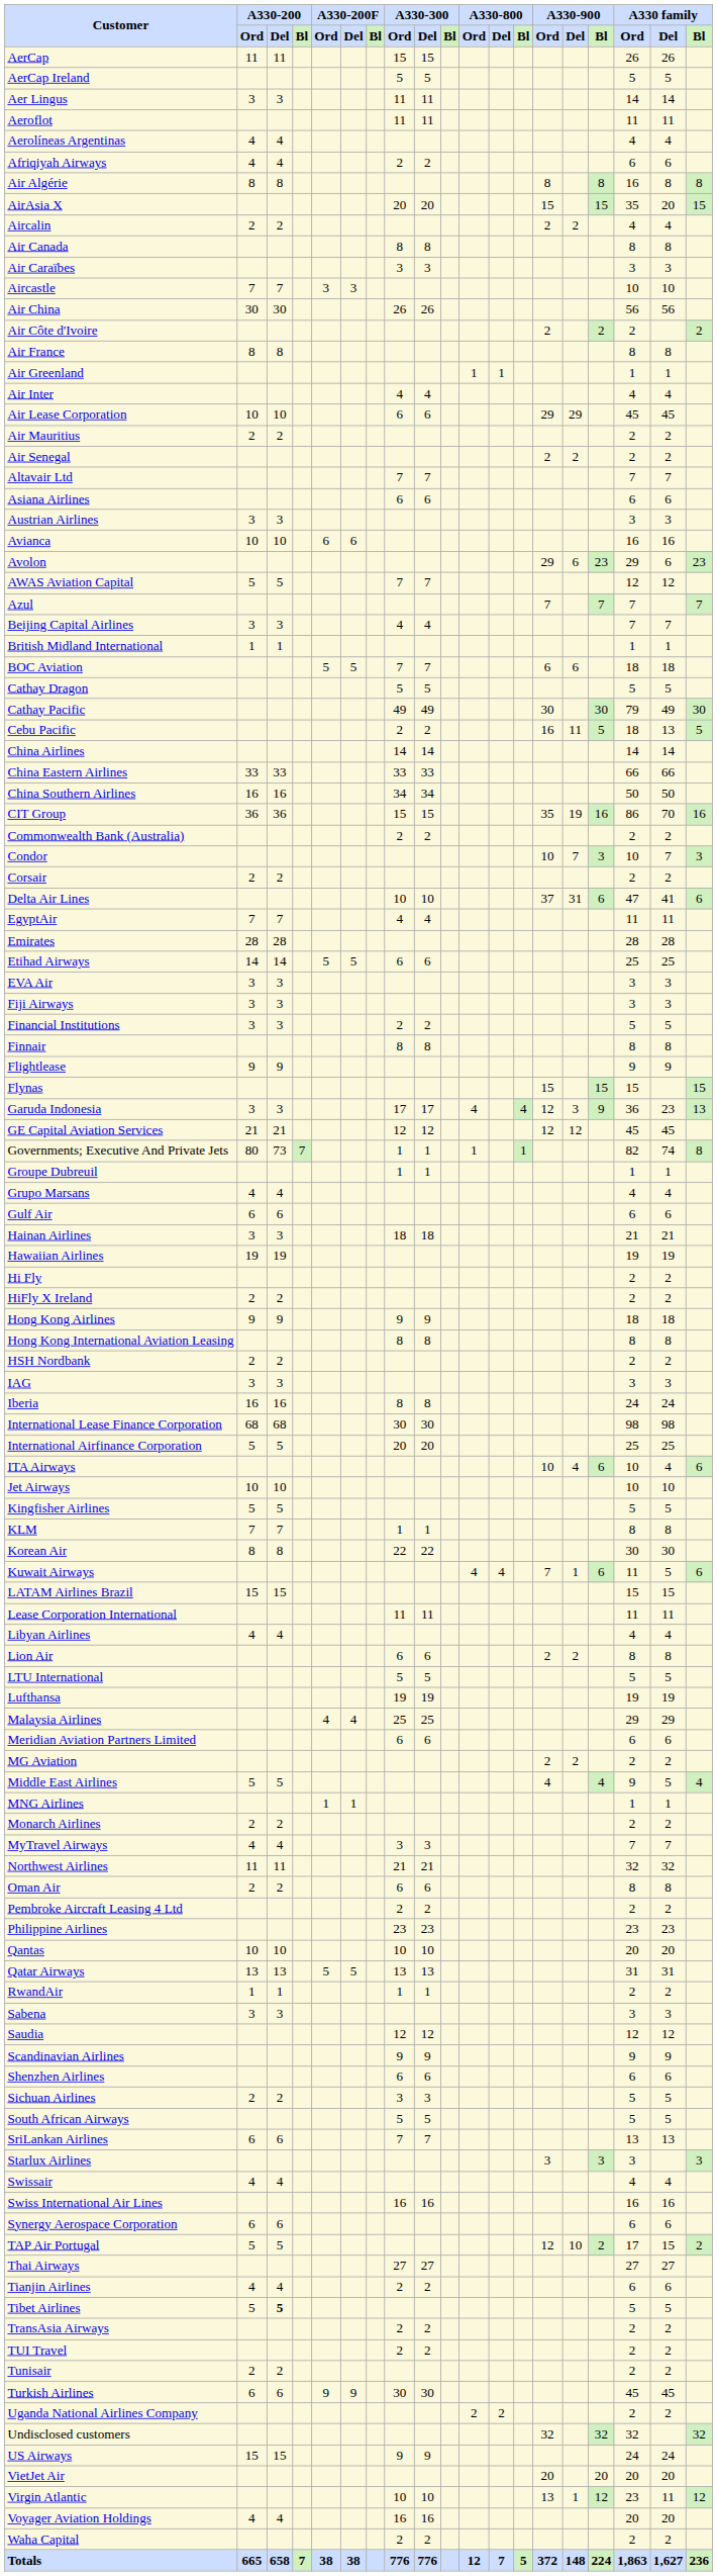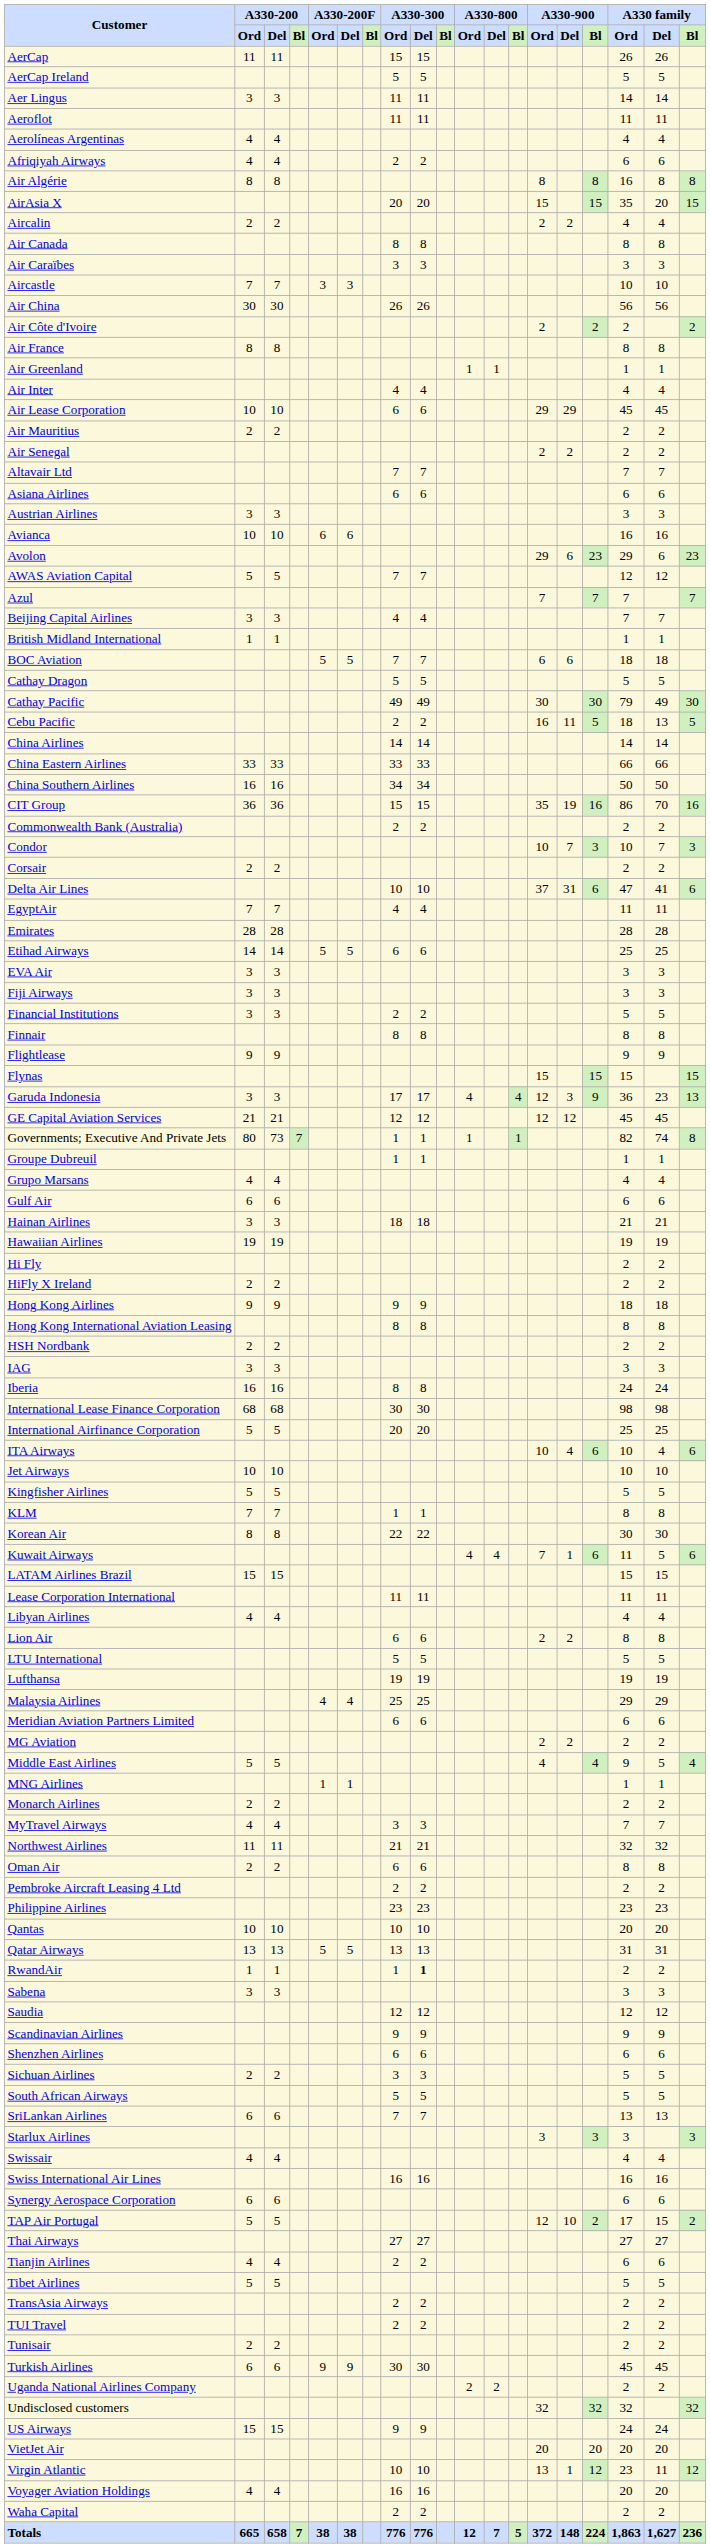RwandAir | A330-300 / Del: normal -> bold
Tibet Airlines | A330-200 / Del: bold -> normal
